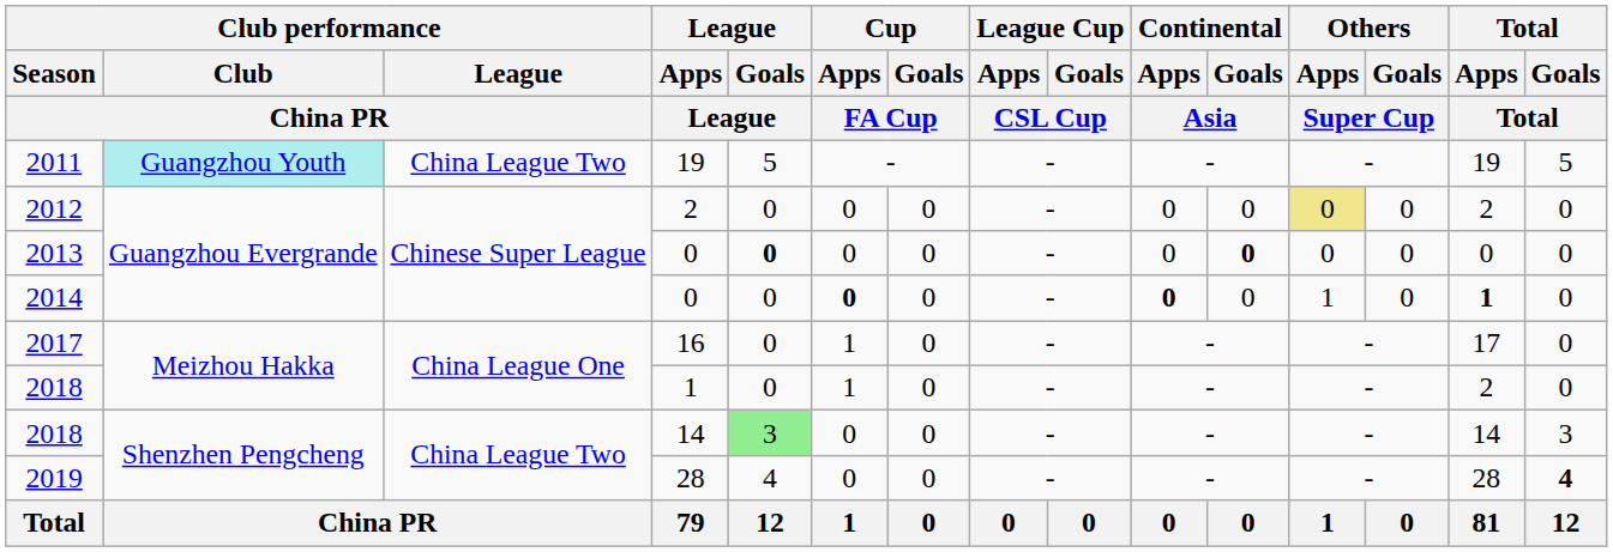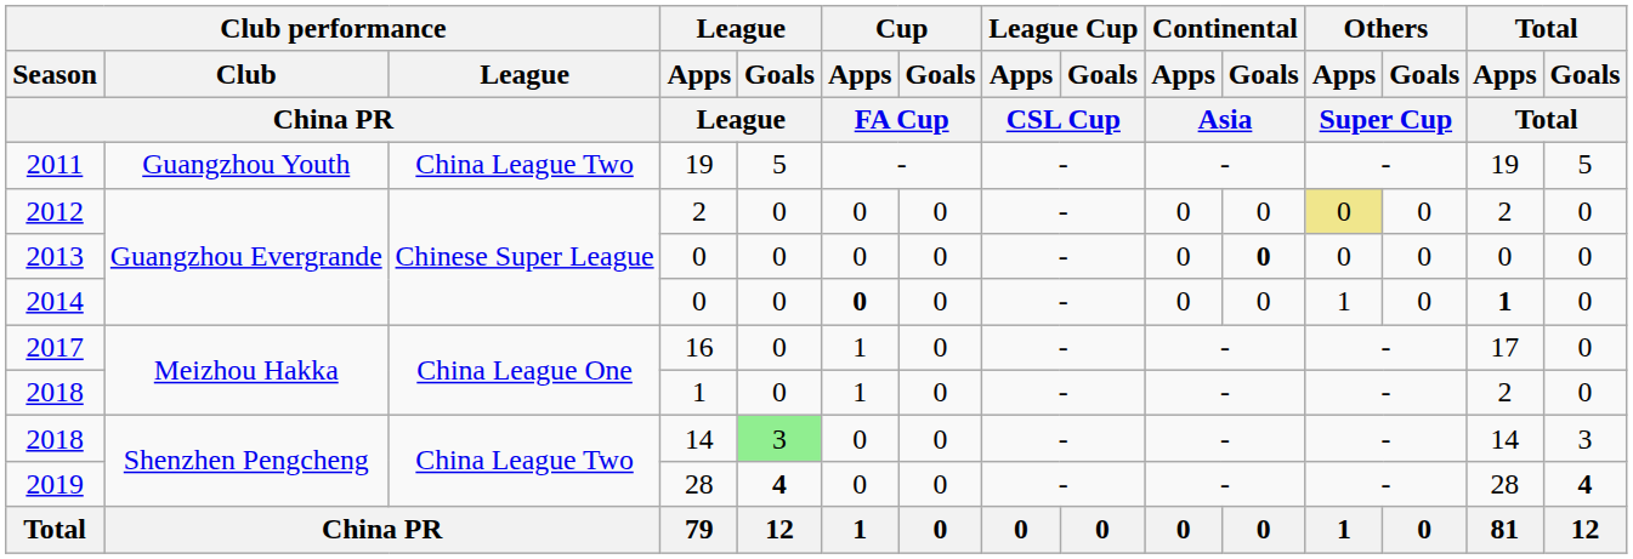2011 | Club performance / Club / China PR: paleturquoise background -> no background
2013 | League / Goals / League: bold -> normal
2014 | Continental / Apps / Asia: bold -> normal
2019 | League / Goals / League: normal -> bold
